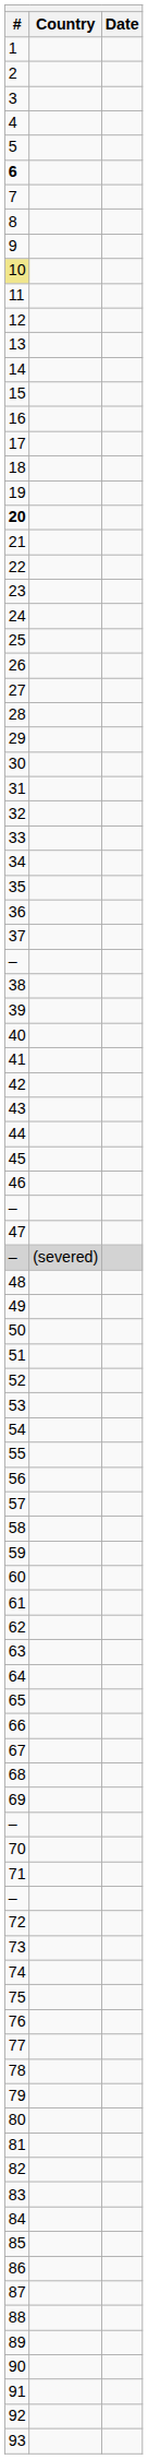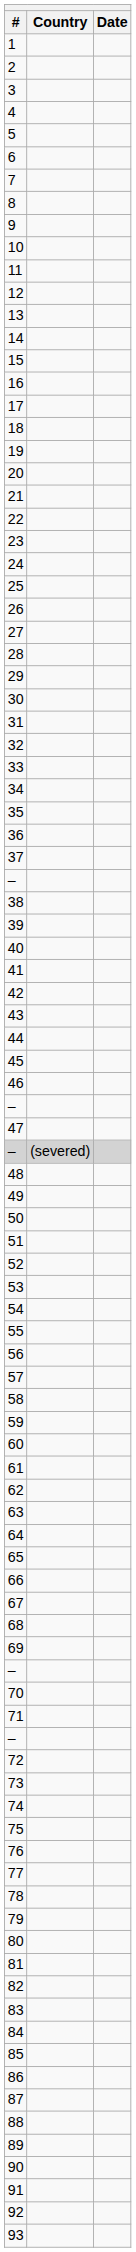6 | #: bold -> normal
10 | #: khaki background -> no background
20 | #: bold -> normal
